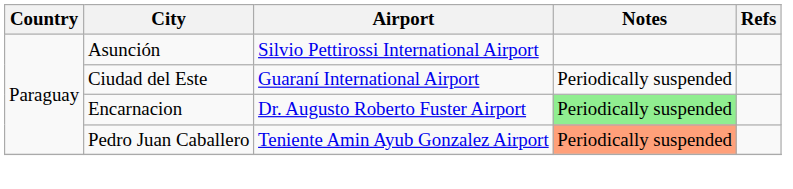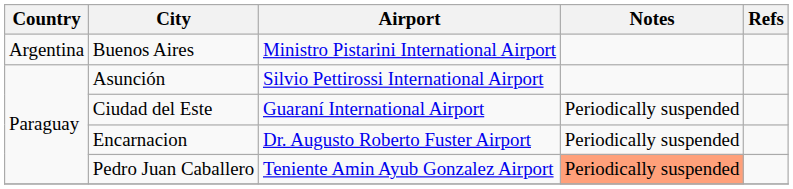+ row: Argentina | Buenos Aires | Ministro Pistarini International Airport
Encarnacion | Notes: lightgreen background -> no background
